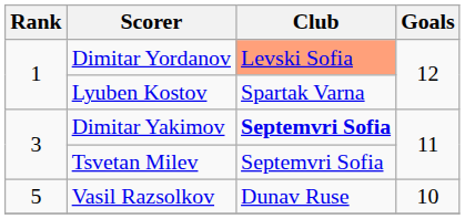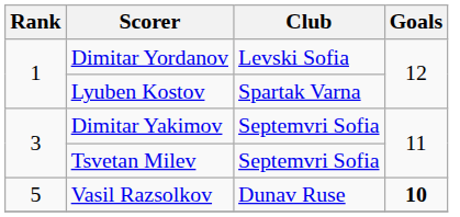Dimitar Yordanov | Club: lightsalmon background -> no background
Dimitar Yakimov | Club: bold -> normal
Vasil Razsolkov | Goals: normal -> bold
